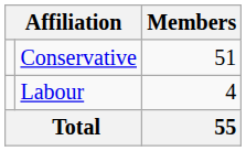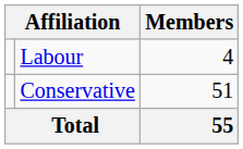rows swapped: Conservative <-> Labour
